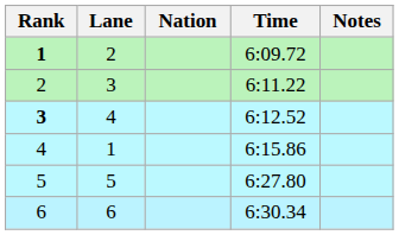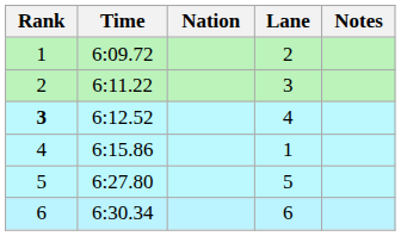columns swapped: Lane <-> Time
row 2 | Rank: bold -> normal
